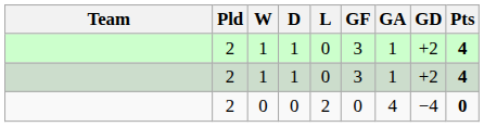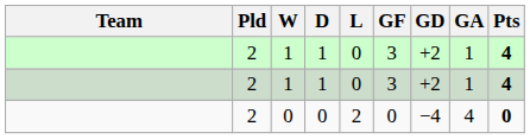columns swapped: GA <-> GD
